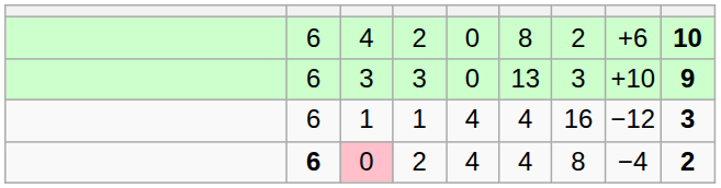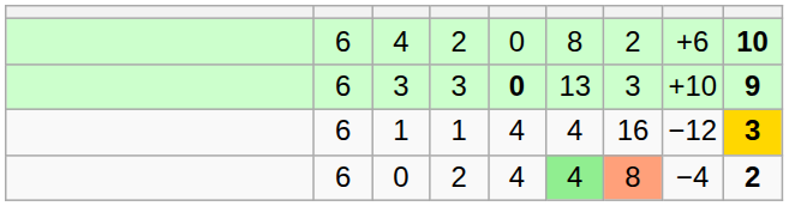row 3 | column 5: normal -> bold
row 4 | column 9: no background -> gold background
row 5 | column 2: bold -> normal
row 5 | column 3: pink background -> no background
row 5 | column 6: no background -> lightgreen background
row 5 | column 7: no background -> lightsalmon background
